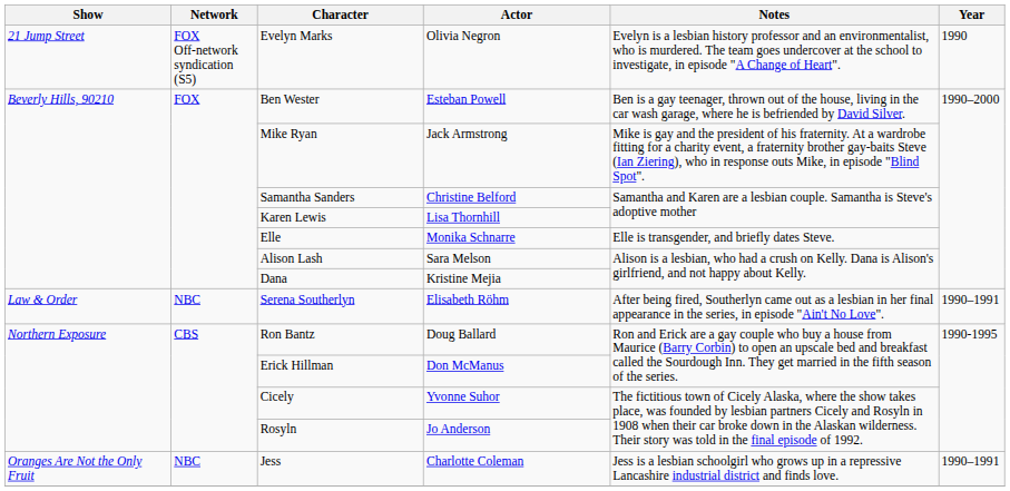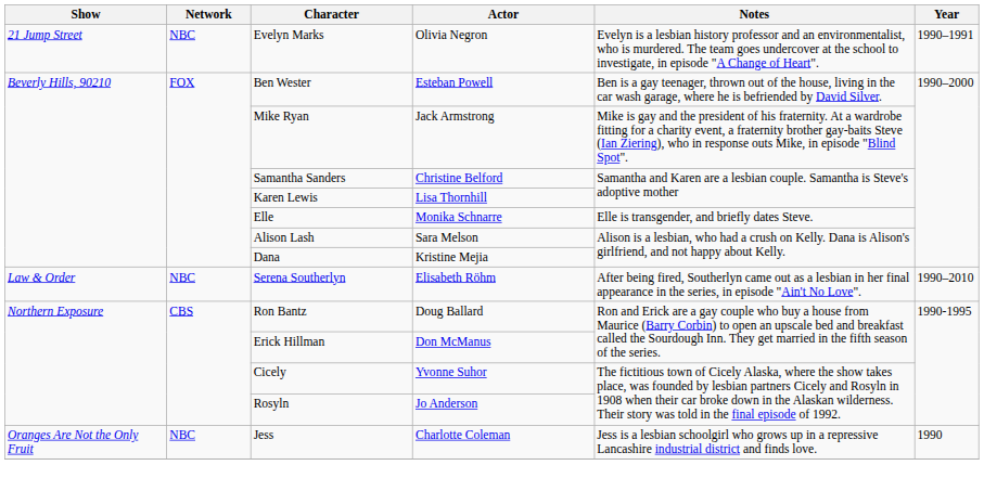Evelyn Marks | Network: FOX Off-network syndication (S5) -> NBC
Evelyn Marks | Year: 1990 -> 1990–1991
Serena Southerlyn | Year: 1990–1991 -> 1990–2010
Jess | Year: 1990–1991 -> 1990
